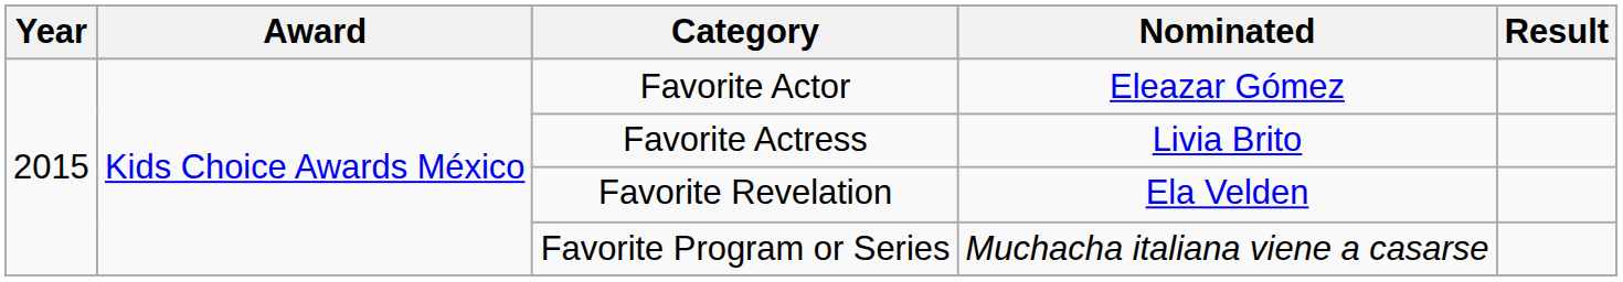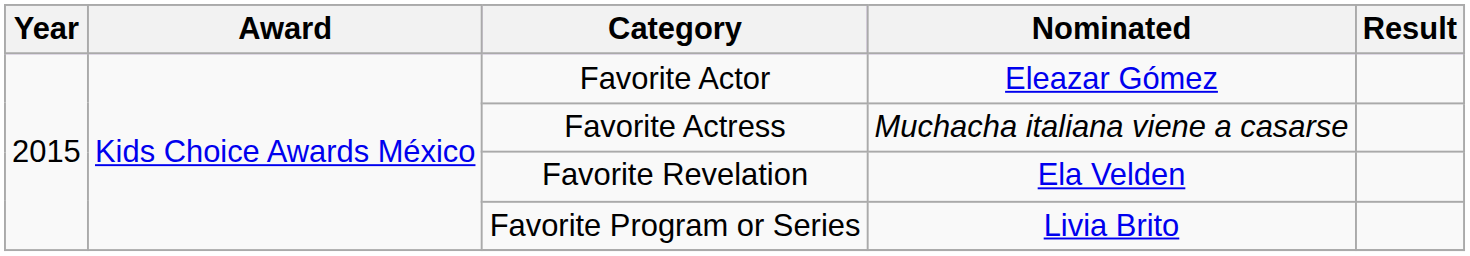Favorite Actress | Nominated: Livia Brito -> Muchacha italiana viene a casarse
Favorite Program or Series | Nominated: Muchacha italiana viene a casarse -> Livia Brito
